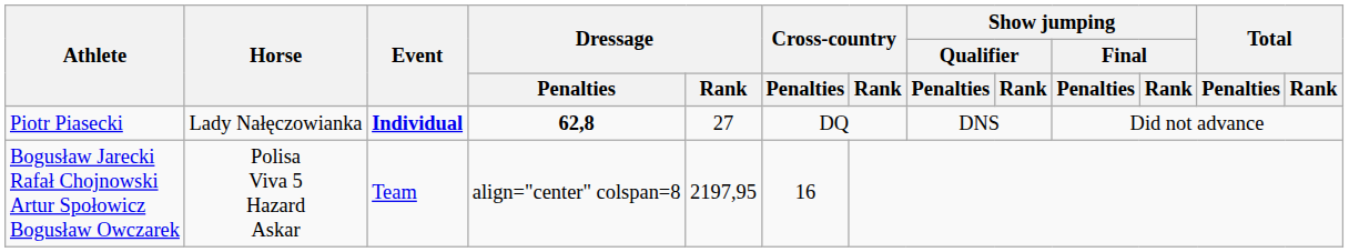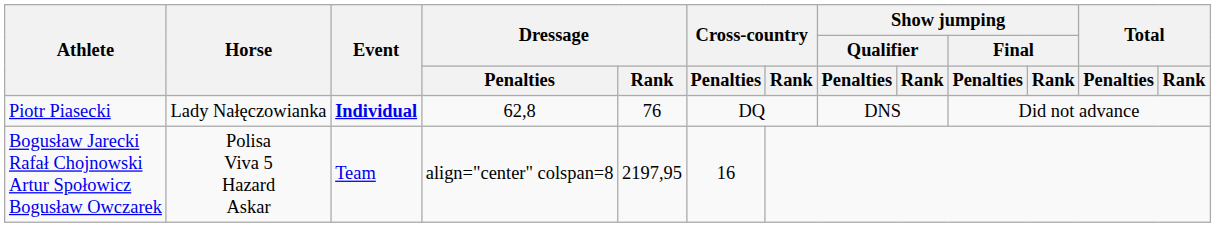Piotr Piasecki | Dressage / Penalties: bold -> normal
Piotr Piasecki | Dressage / Rank: 27 -> 76
